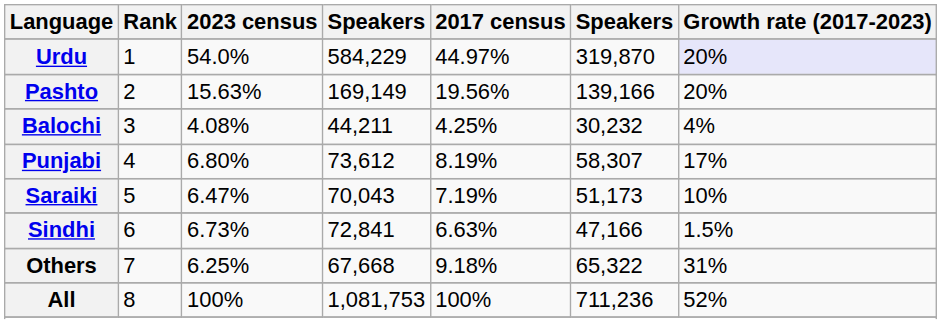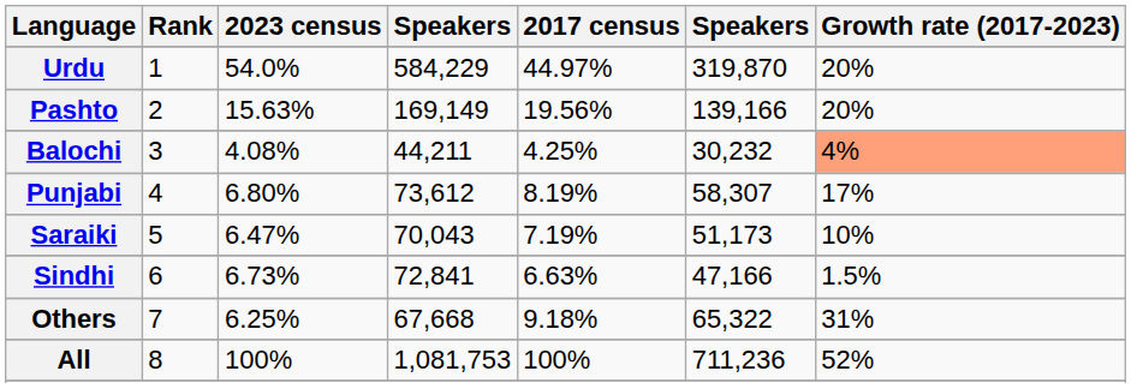Urdu | Growth rate (2017-2023): lavender background -> no background
Balochi | Growth rate (2017-2023): no background -> lightsalmon background
